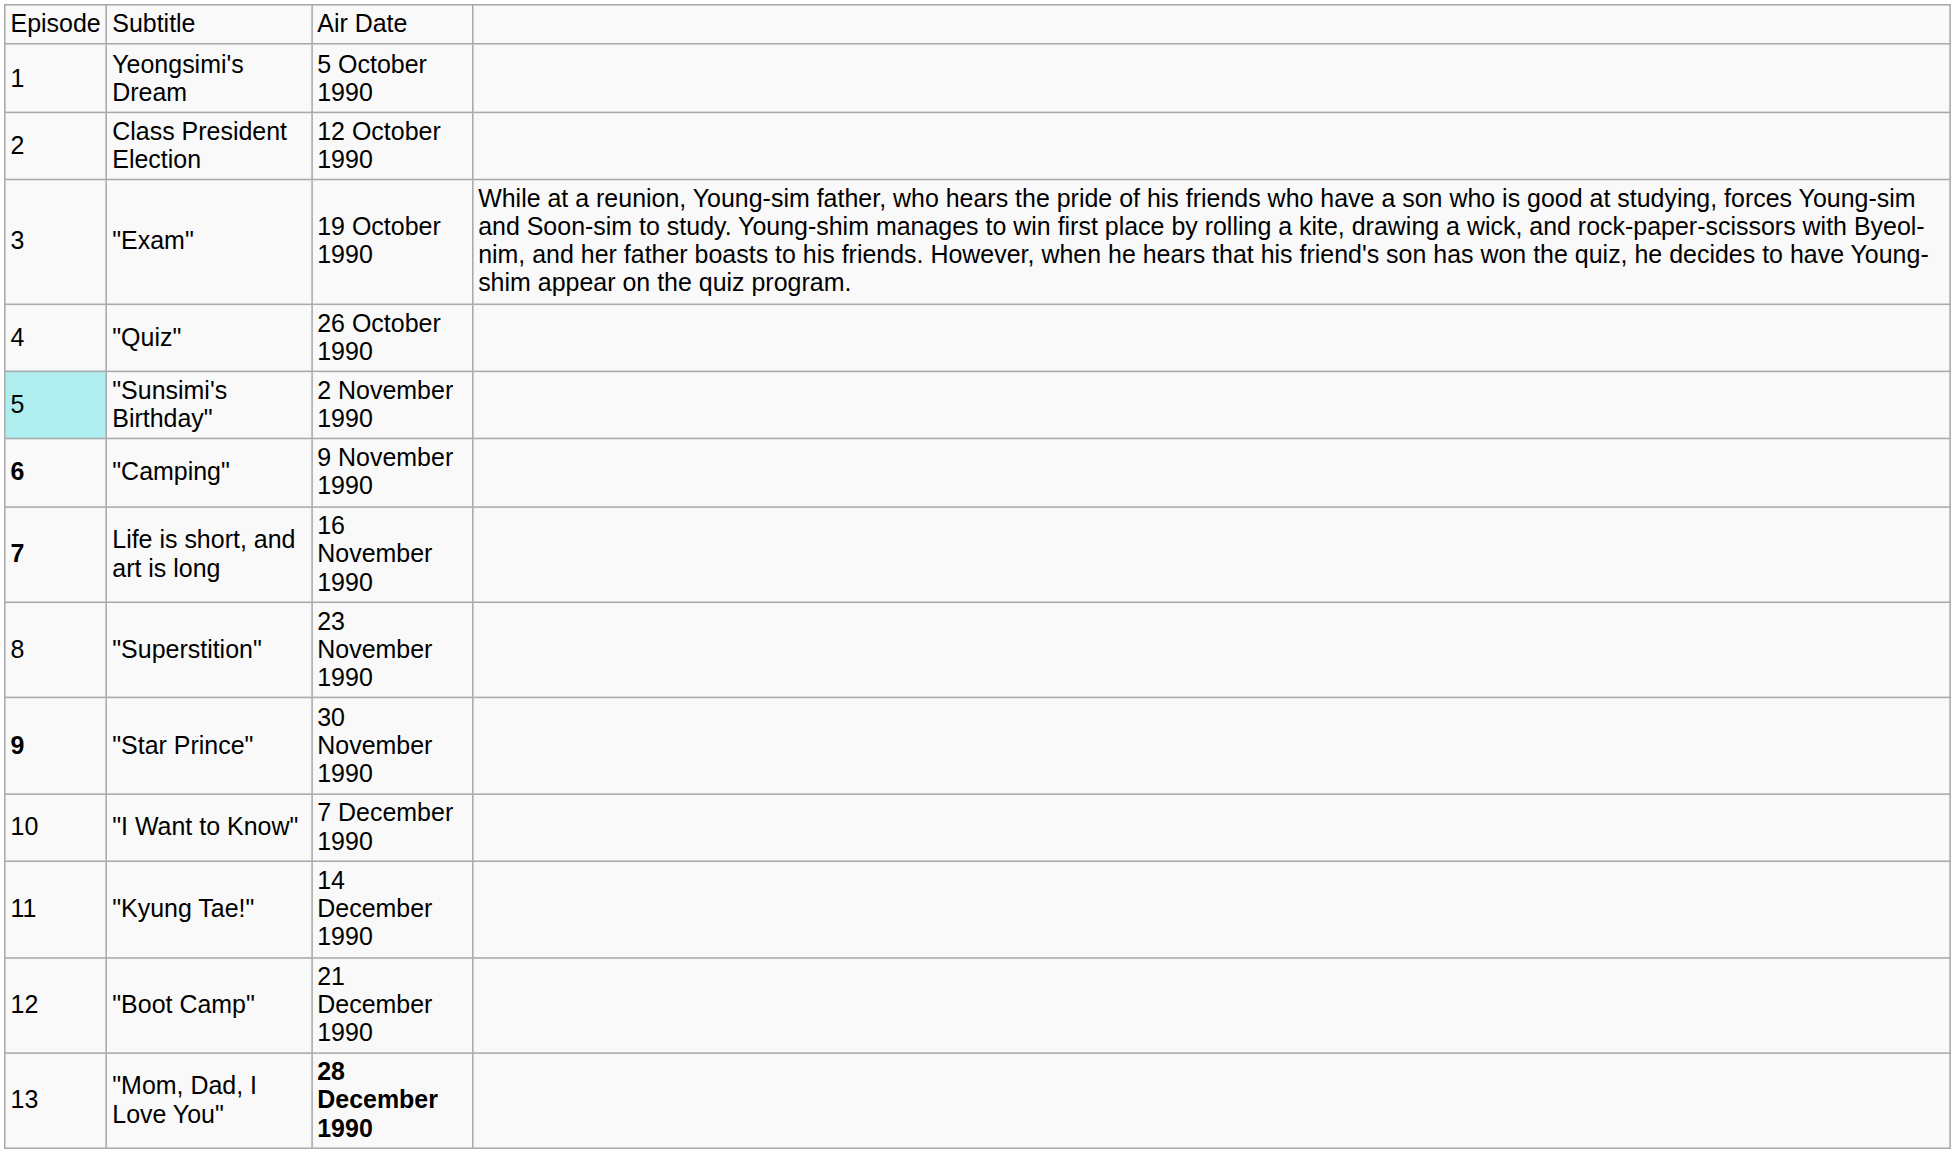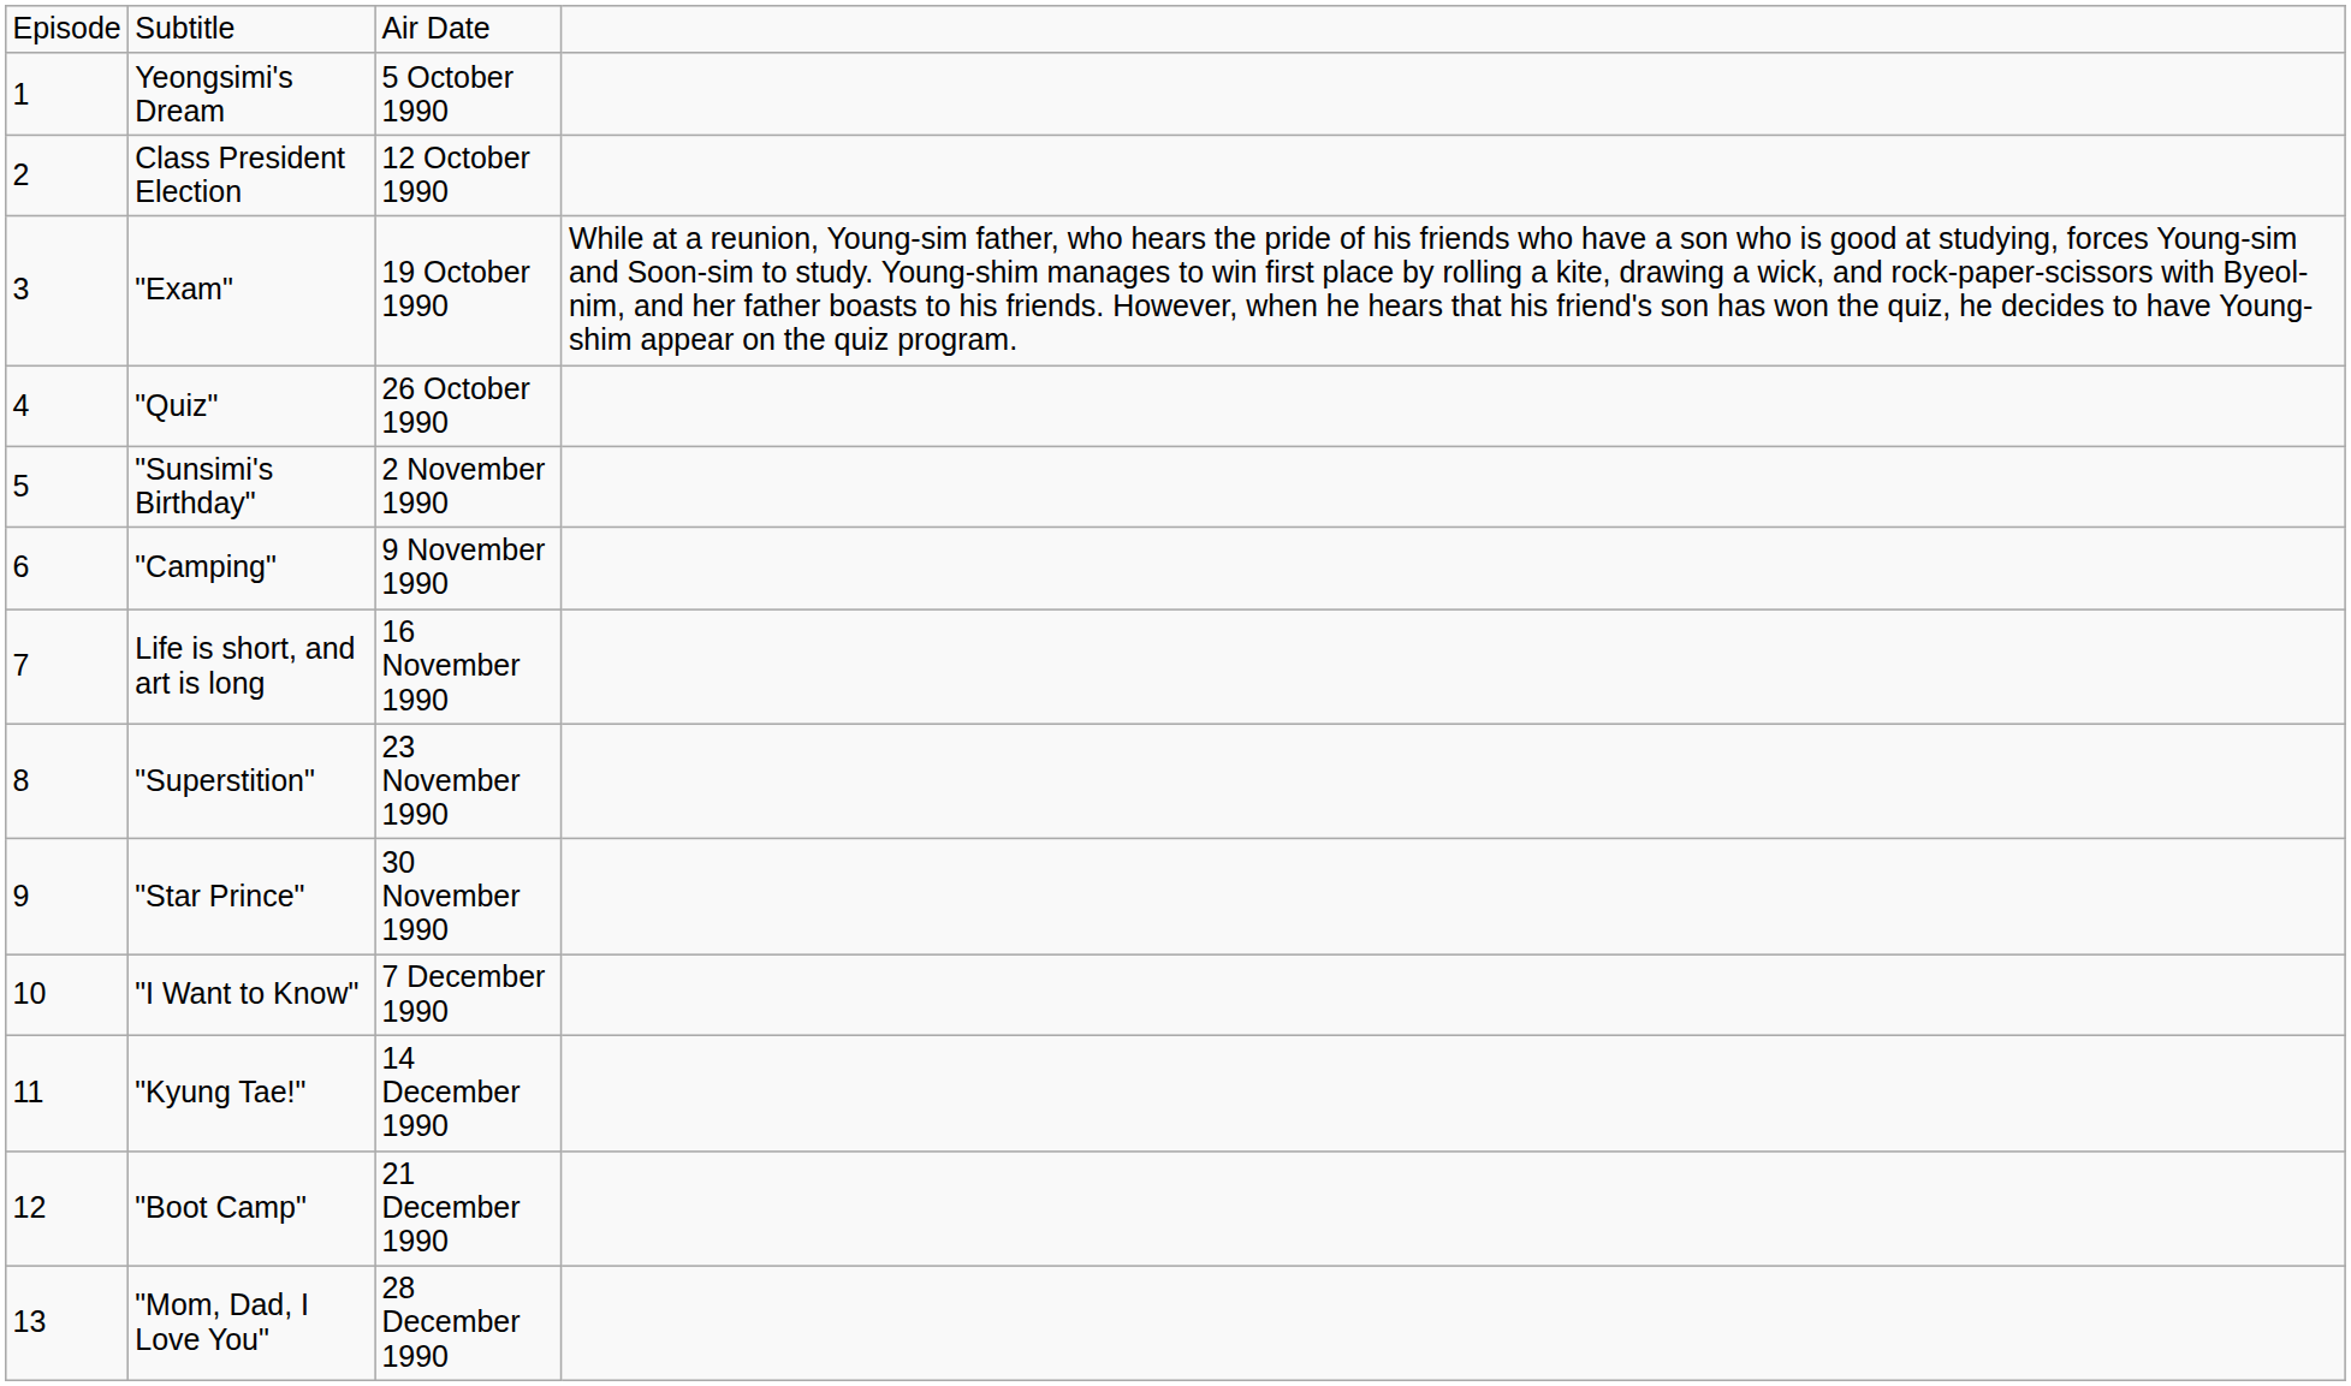"Sunsimi's Birthday" | column 1: paleturquoise background -> no background
"Camping" | column 1: bold -> normal
Life is short, and art is long | column 1: bold -> normal
"Star Prince" | column 1: bold -> normal
"Mom, Dad, I Love You" | column 3: bold -> normal
